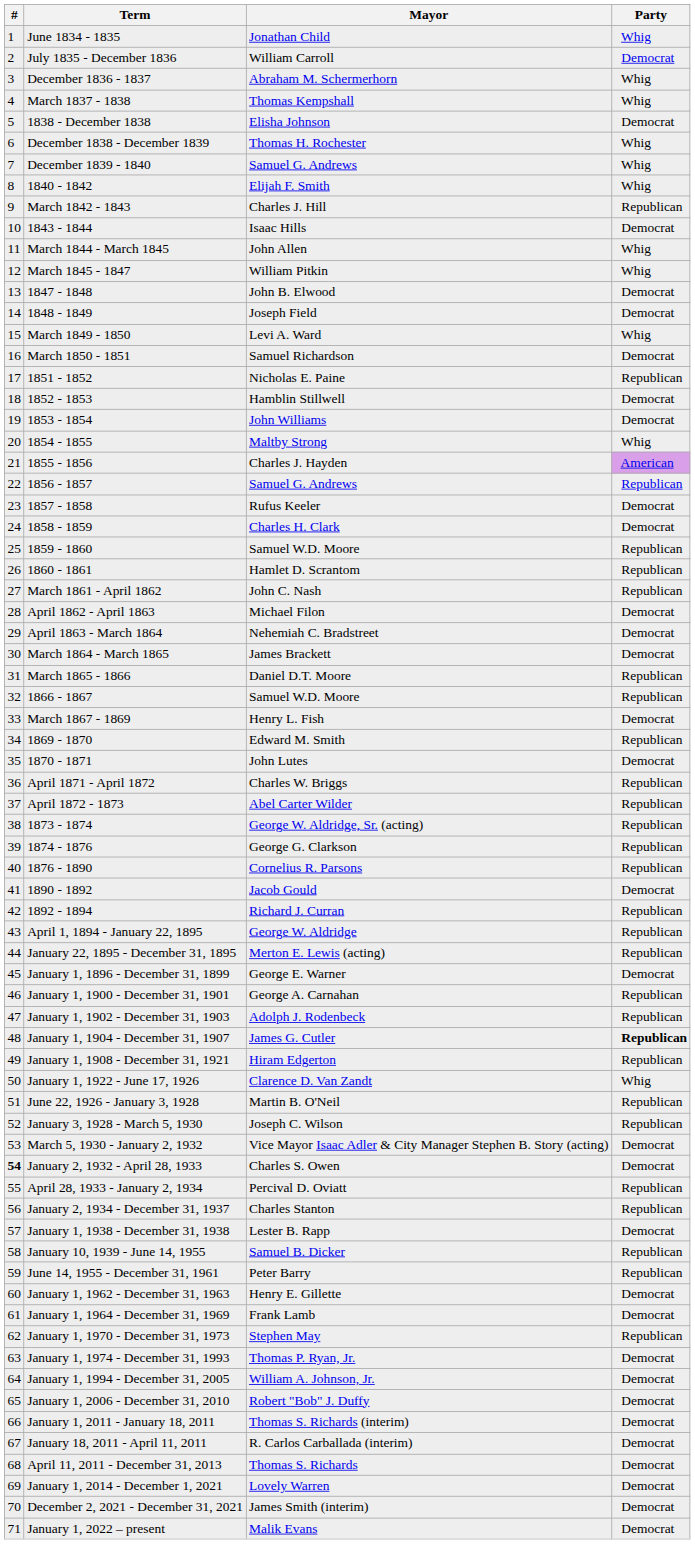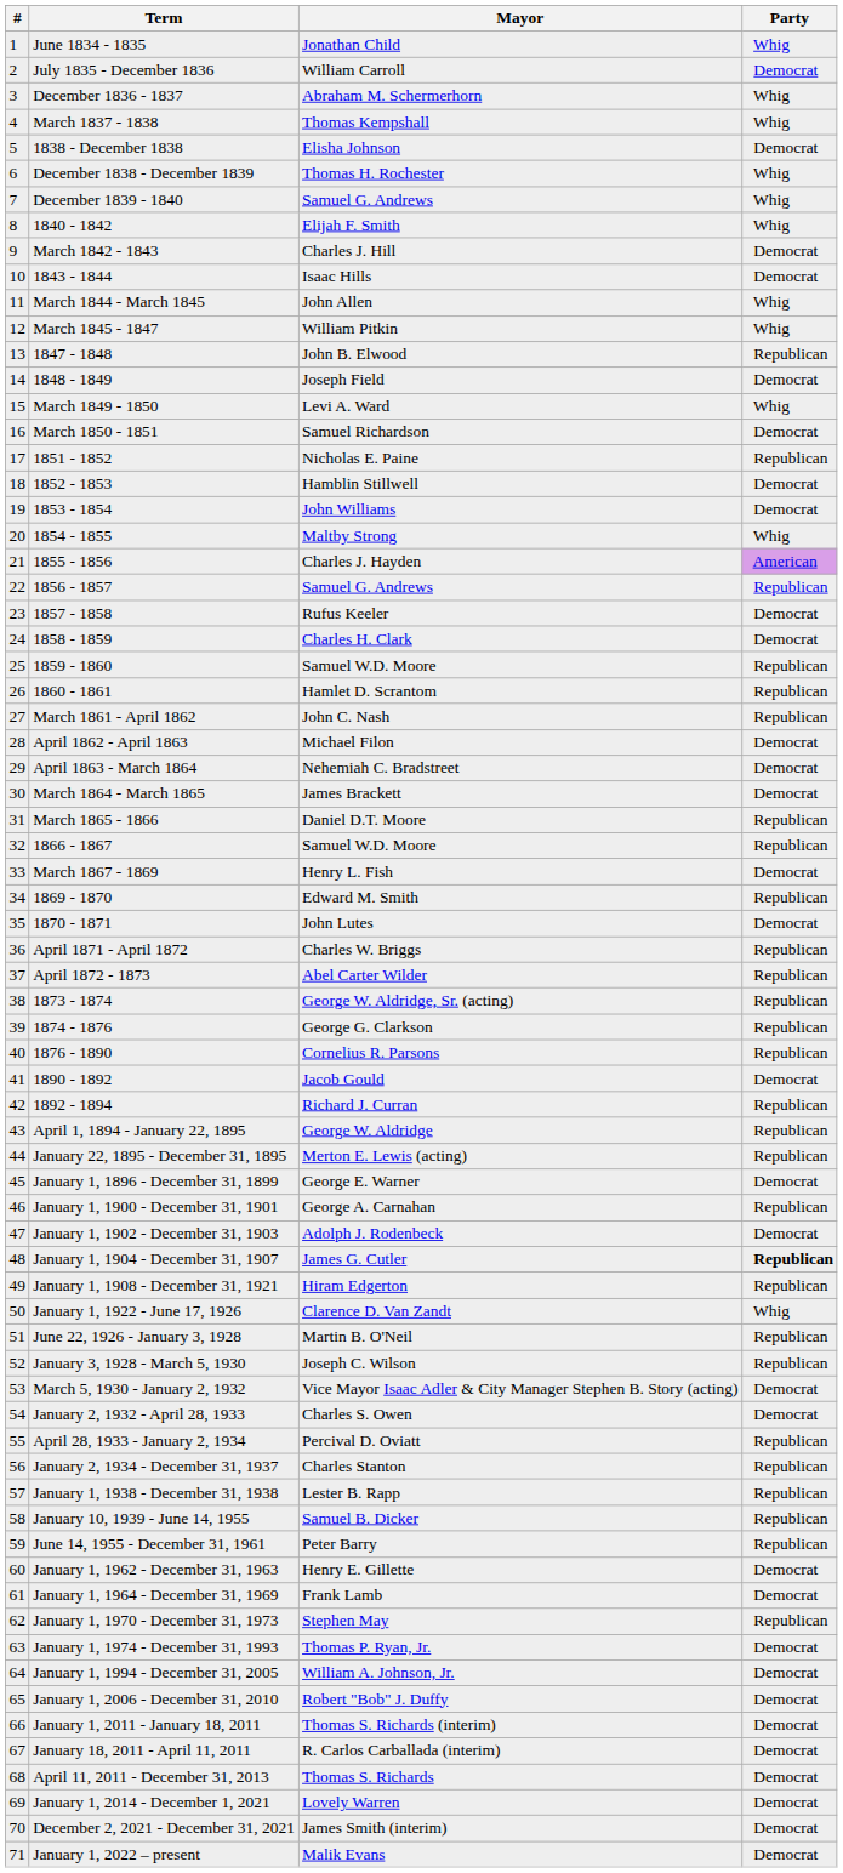March 1842 - 1843 | Party: Republican -> Democrat
1847 - 1848 | Party: Democrat -> Republican
January 1, 1902 - December 31, 1903 | Party: Republican -> Democrat
January 2, 1932 - April 28, 1933 | #: bold -> normal
January 1, 1938 - December 31, 1938 | Party: Democrat -> Republican
